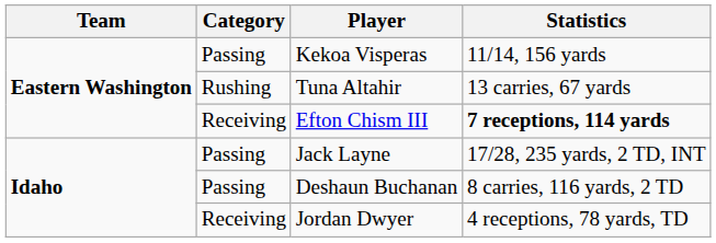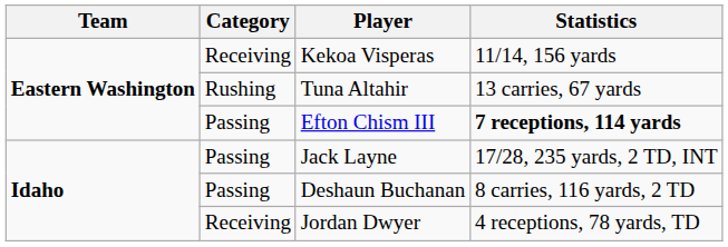Kekoa Visperas | Category: Passing -> Receiving
Efton Chism III | Category: Receiving -> Passing
